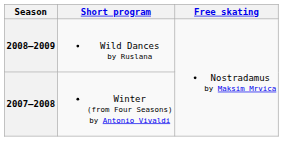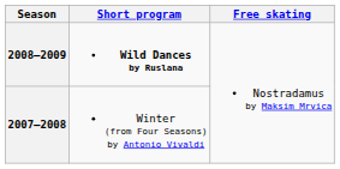2008–2009 | Short program: normal -> bold
